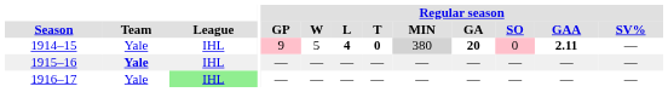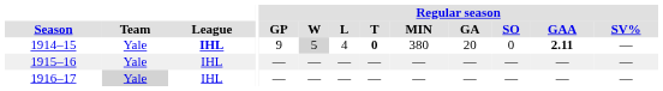1914–15 | League: normal -> bold
1914–15 | Regular season / GP: pink background -> no background
1914–15 | Regular season / W: no background -> lightgrey background
1914–15 | Regular season / L: bold -> normal
1914–15 | Regular season / MIN: lightgrey background -> no background
1914–15 | Regular season / GA: bold -> normal
1914–15 | Regular season / SO: pink background -> no background
1915–16 | Team: bold -> normal
1916–17 | Team: no background -> lightgrey background
1916–17 | League: lightgreen background -> no background
